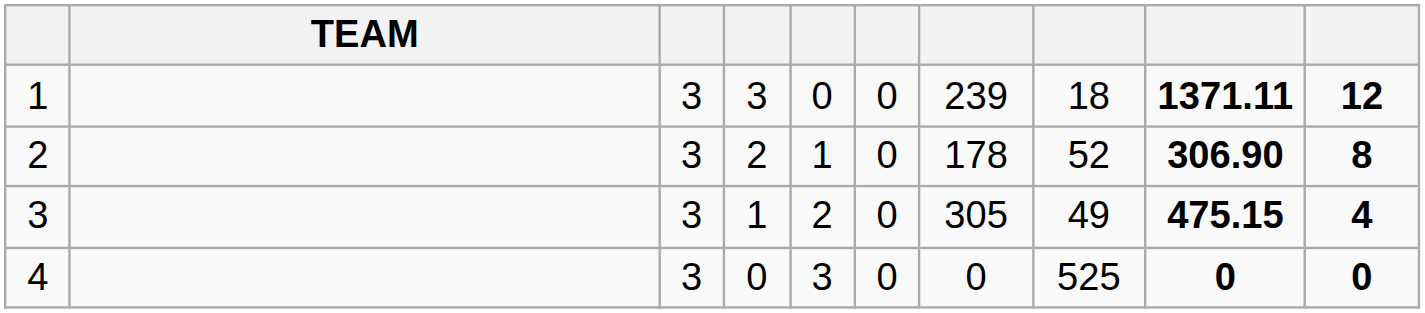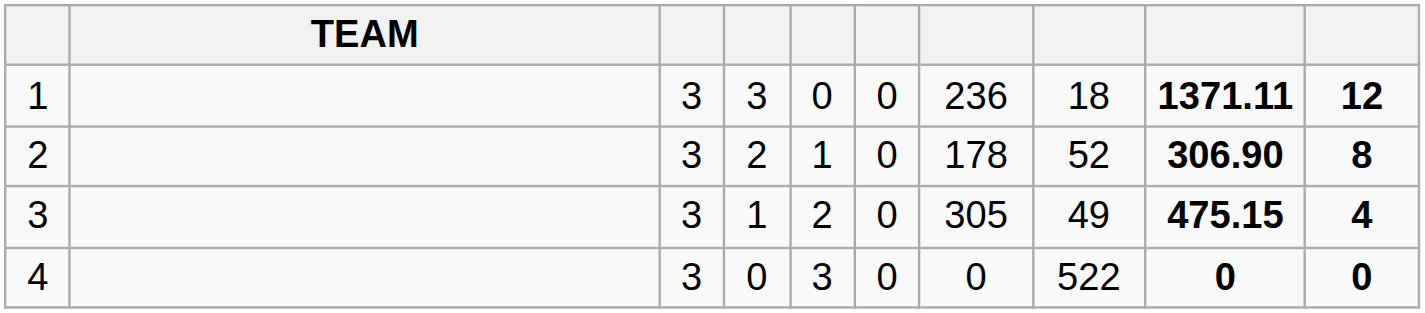row 2 | column 7: 239 -> 236
row 5 | column 8: 525 -> 522
